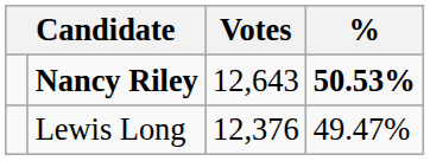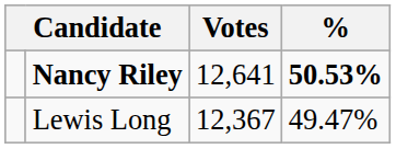Nancy Riley | Votes: 12,643 -> 12,641
Lewis Long | Votes: 12,376 -> 12,367
